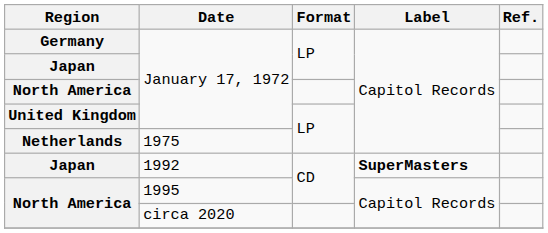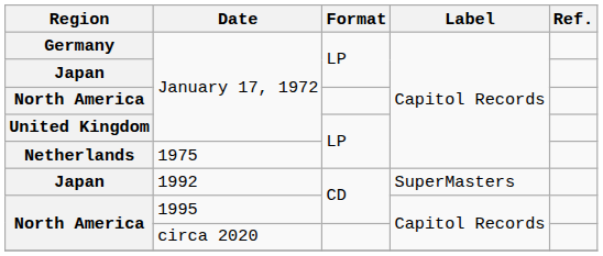Japan / 1992 | Label: bold -> normal
